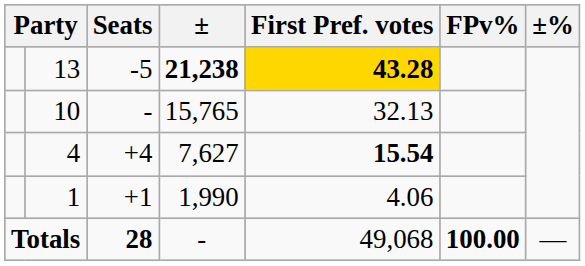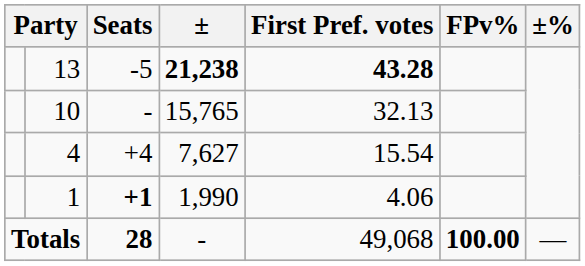13 | First Pref. votes: gold background -> no background
4 | First Pref. votes: bold -> normal
1 | Seats: normal -> bold
